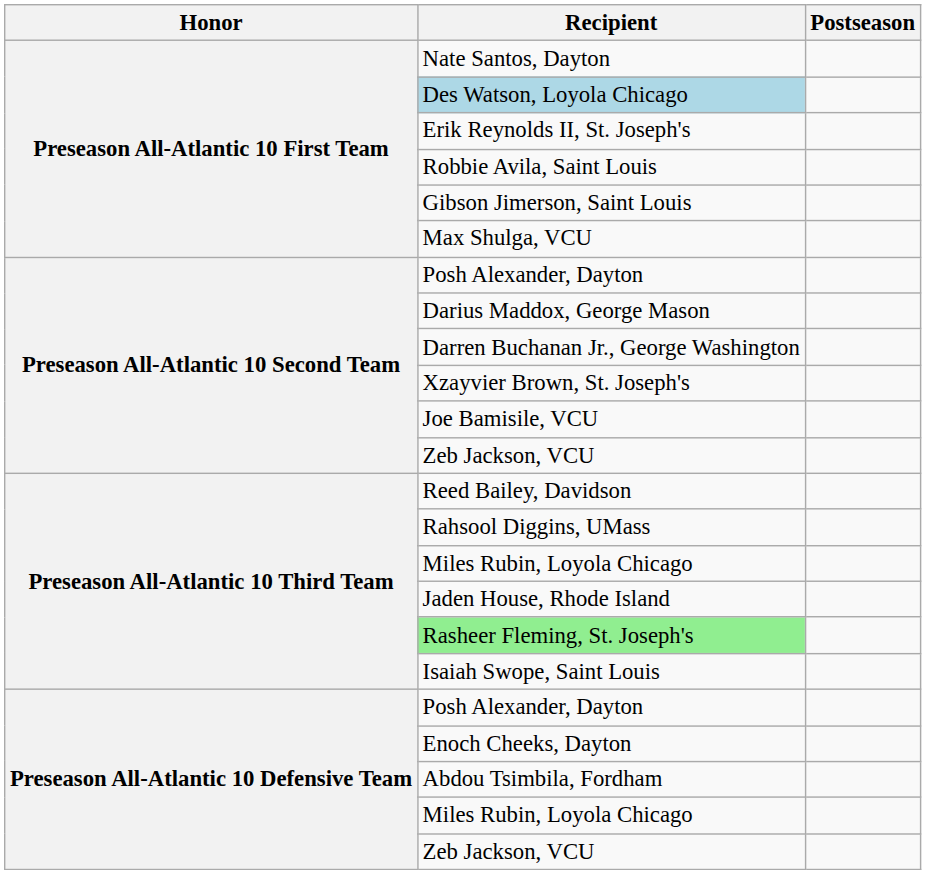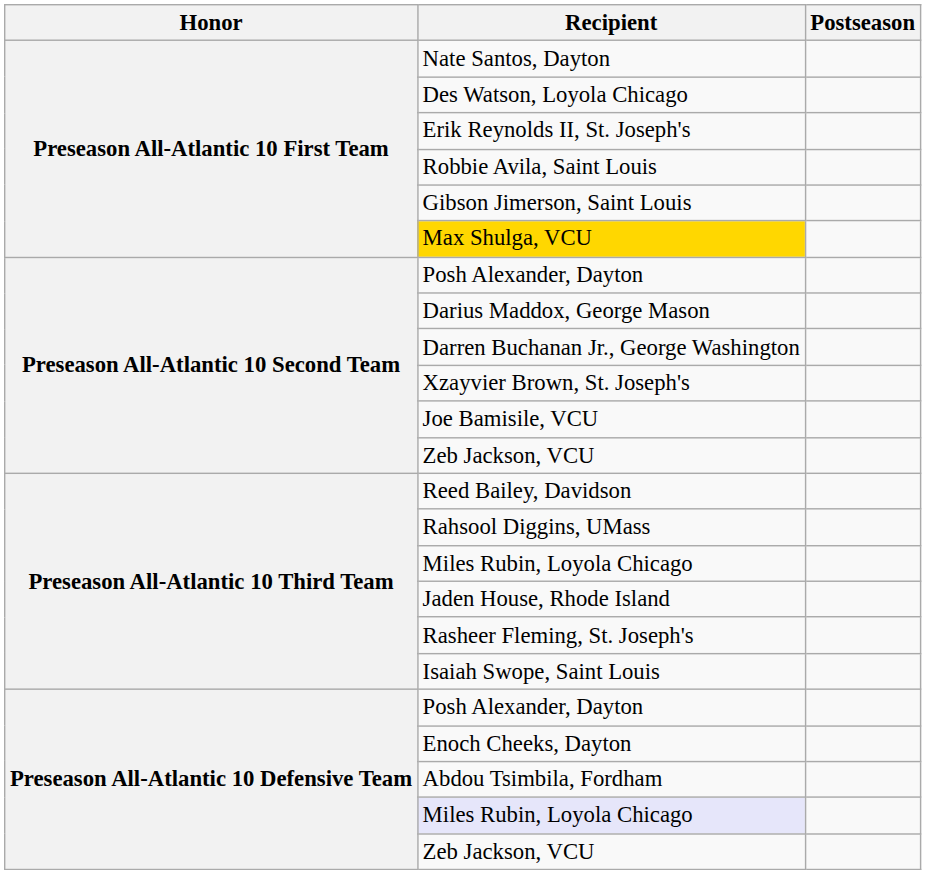row 3 | Recipient: lightblue background -> no background
row 7 | Recipient: no background -> gold background
row 18 | Recipient: lightgreen background -> no background
row 23 | Recipient: no background -> lavender background
